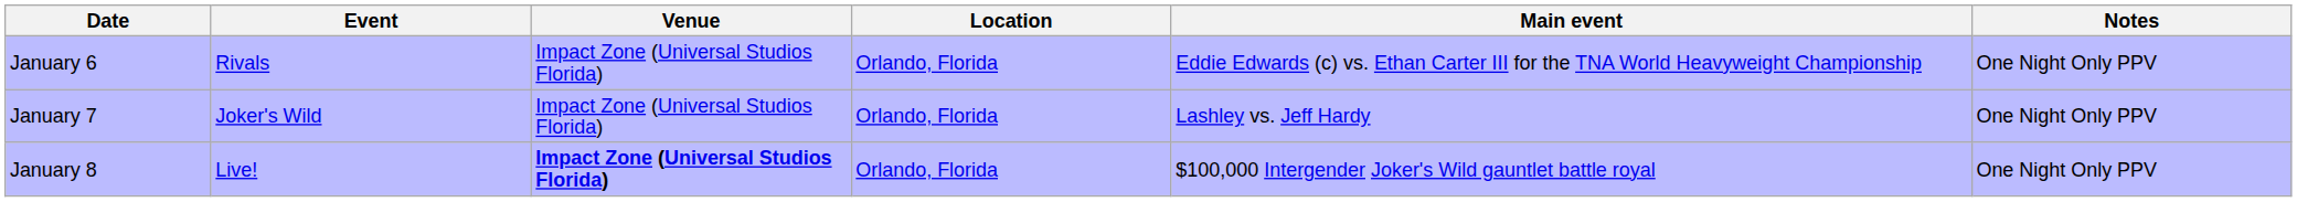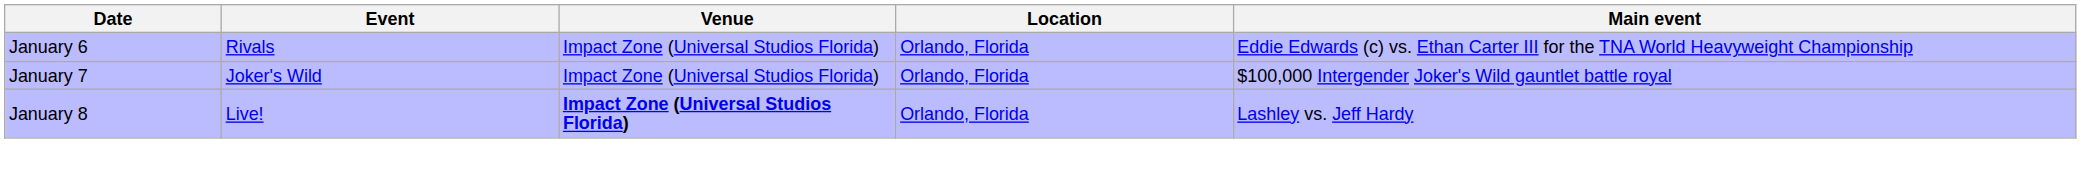- column: Notes | One Night Only PPV | One Night Only PPV | One Night Only PPV
January 7 | Main event: Lashley vs. Jeff Hardy -> $100,000 Intergender Joker's Wild gauntlet battle royal
January 8 | Main event: $100,000 Intergender Joker's Wild gauntlet battle royal -> Lashley vs. Jeff Hardy
